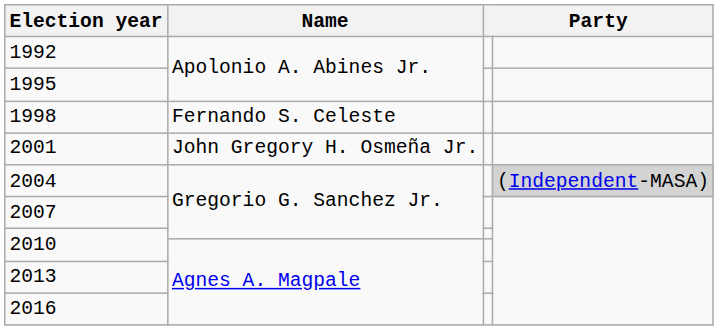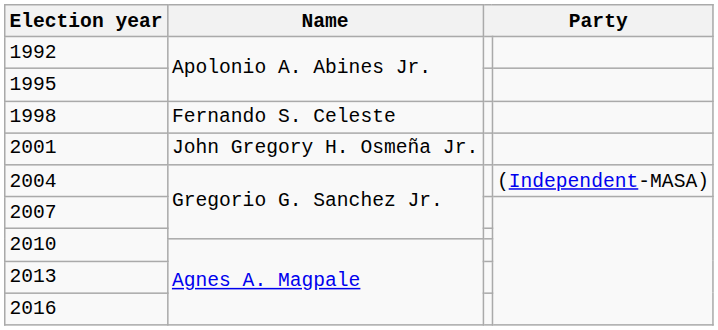2004 | column 4: lightgrey background -> no background
